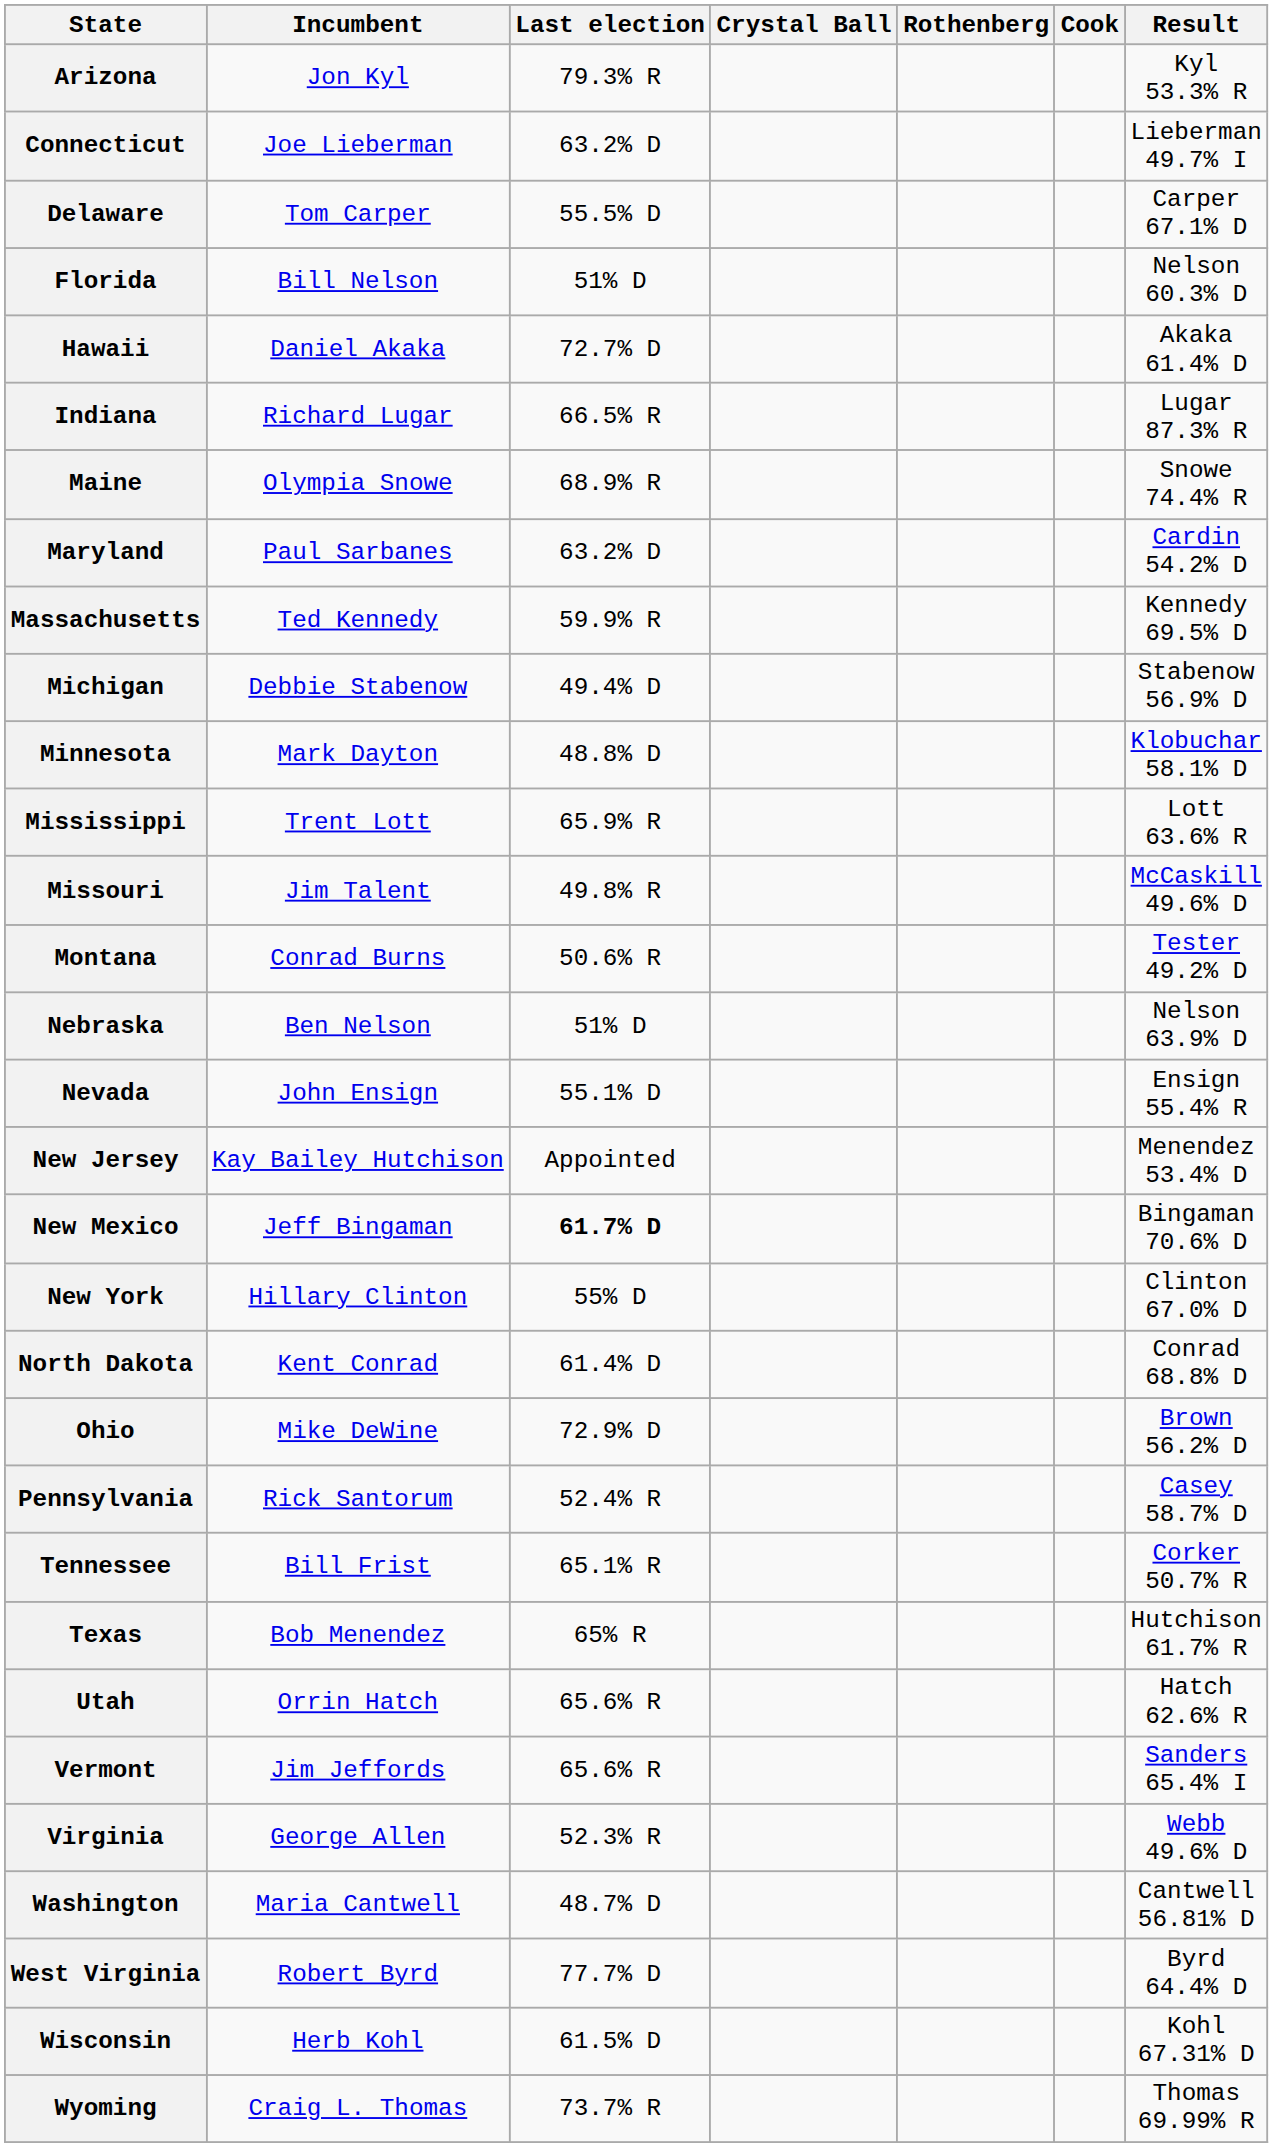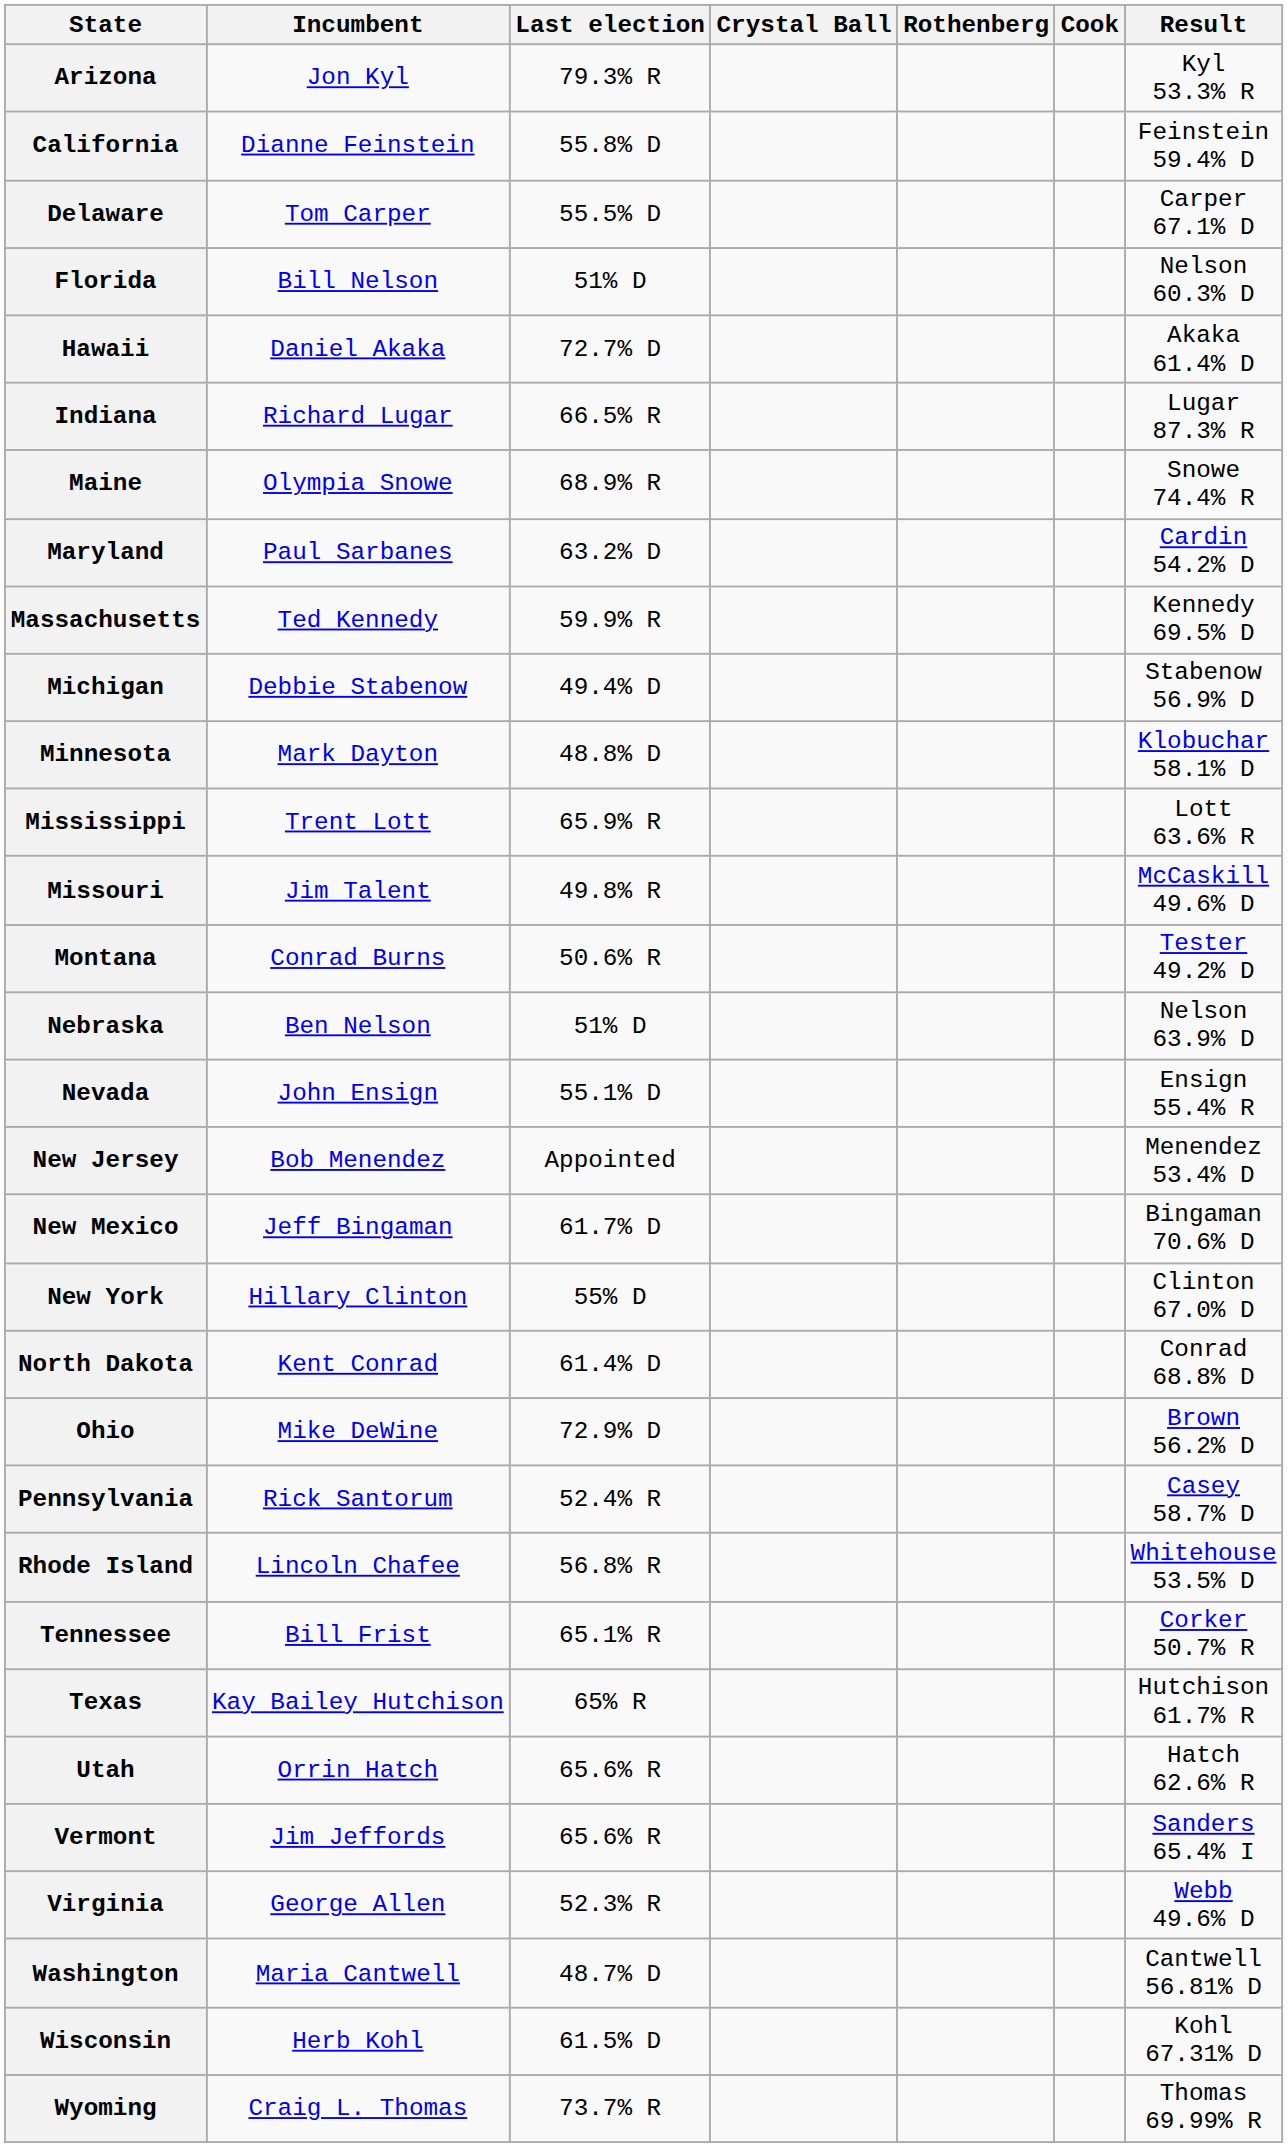+ row: California | Dianne Feinstein | 55.8% D | Feinstein 59.4% D
- row: Connecticut | Joe Lieberman | 63.2% D | Lieberman 49.7% I
New Jersey | Incumbent: Kay Bailey Hutchison -> Bob Menendez
New Mexico | Last election: bold -> normal
+ row: Rhode Island | Lincoln Chafee | 56.8% R | Whitehouse 53.5% D
Texas | Incumbent: Bob Menendez -> Kay Bailey Hutchison
- row: West Virginia | Robert Byrd | 77.7% D | Byrd 64.4% D
